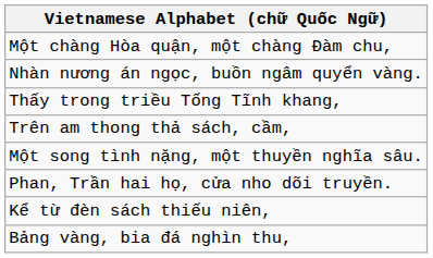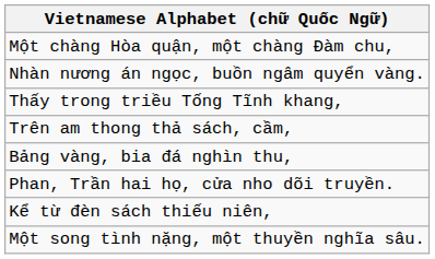row 6 | column 1: Một song tình nặng, một thuyền nghĩa sâu. -> Bảng vàng, bia đá nghìn thu,
row 9 | column 1: Bảng vàng, bia đá nghìn thu, -> Một song tình nặng, một thuyền nghĩa sâu.
